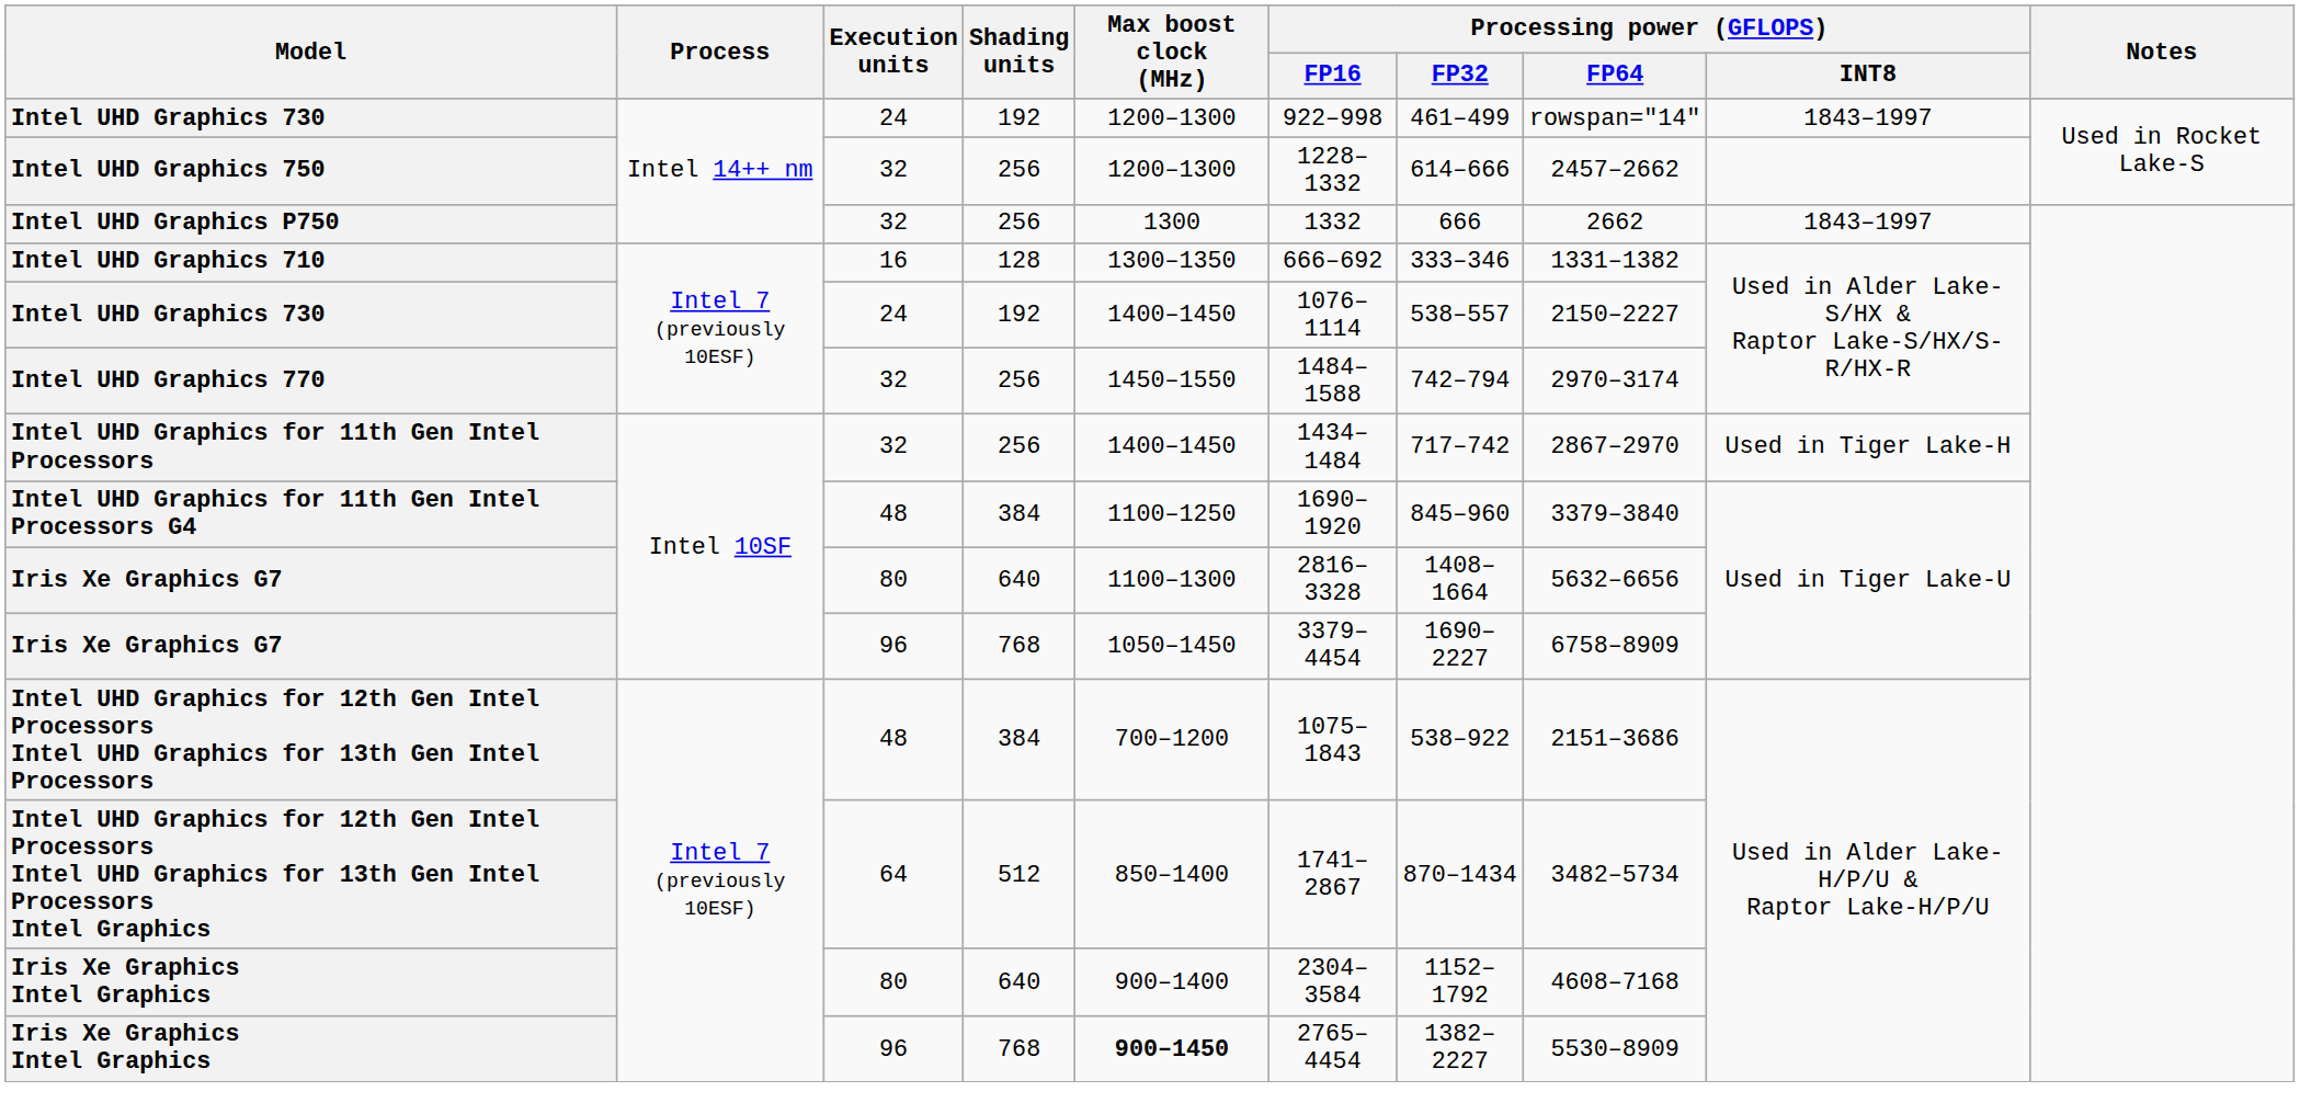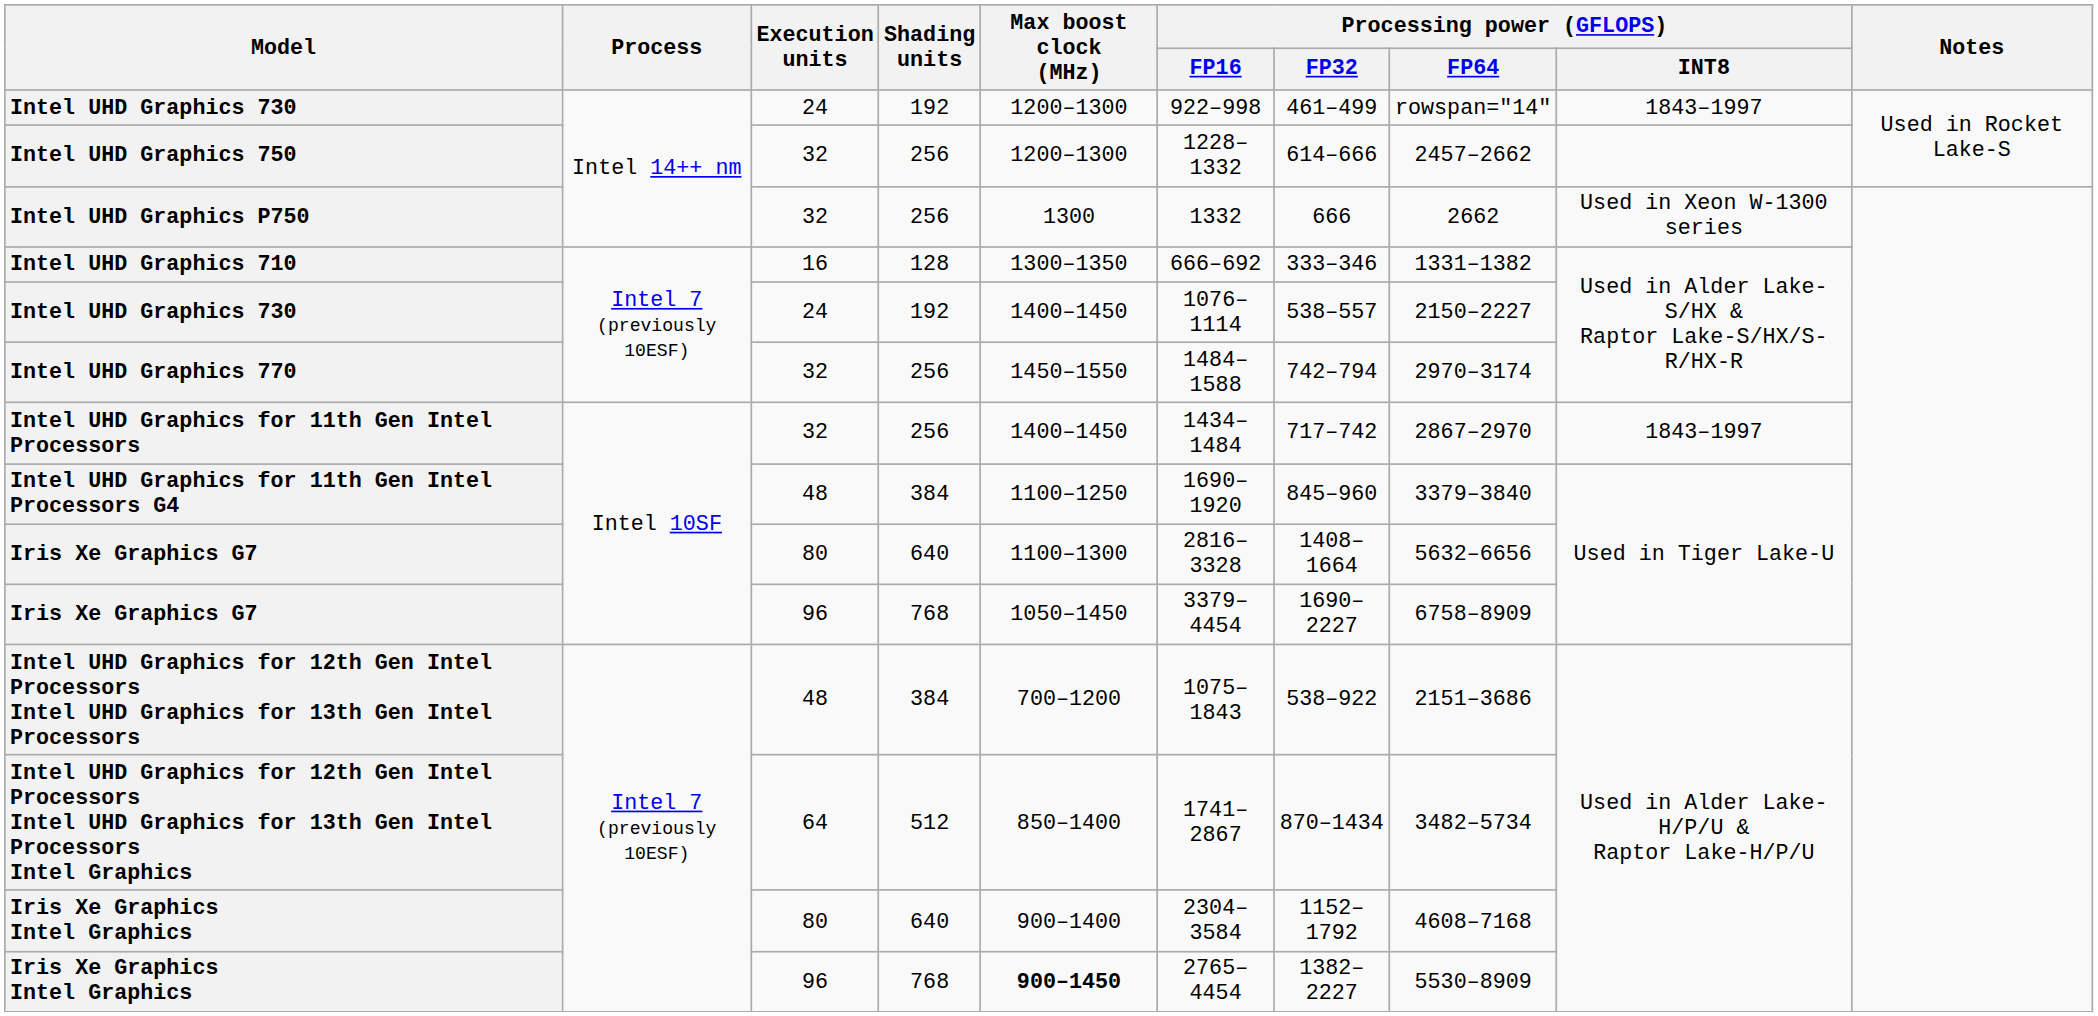Intel UHD Graphics P750 | Processing power (GFLOPS) / INT8: 1843–1997 -> Used in Xeon W-1300 series
Intel UHD Graphics for 11th Gen Intel Processors | Processing power (GFLOPS) / INT8: Used in Tiger Lake-H -> 1843–1997
